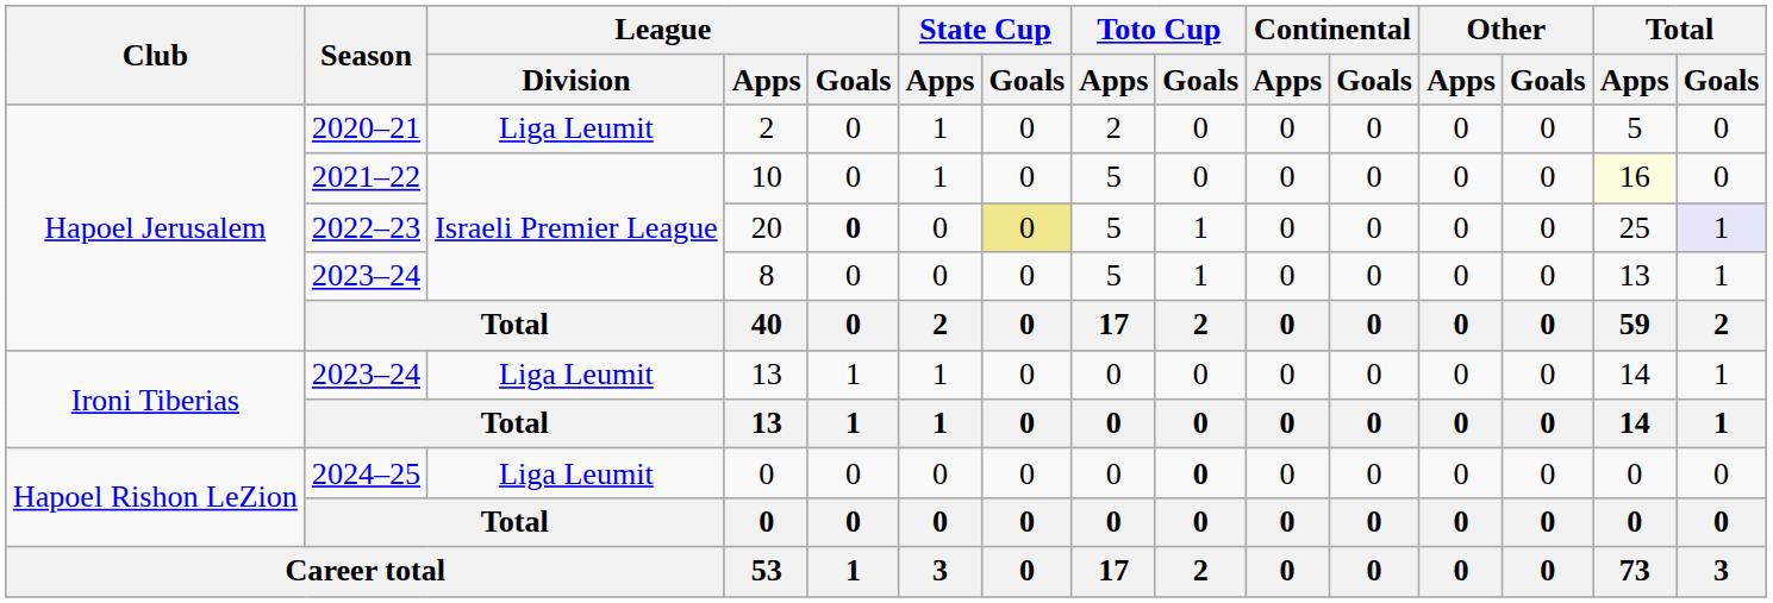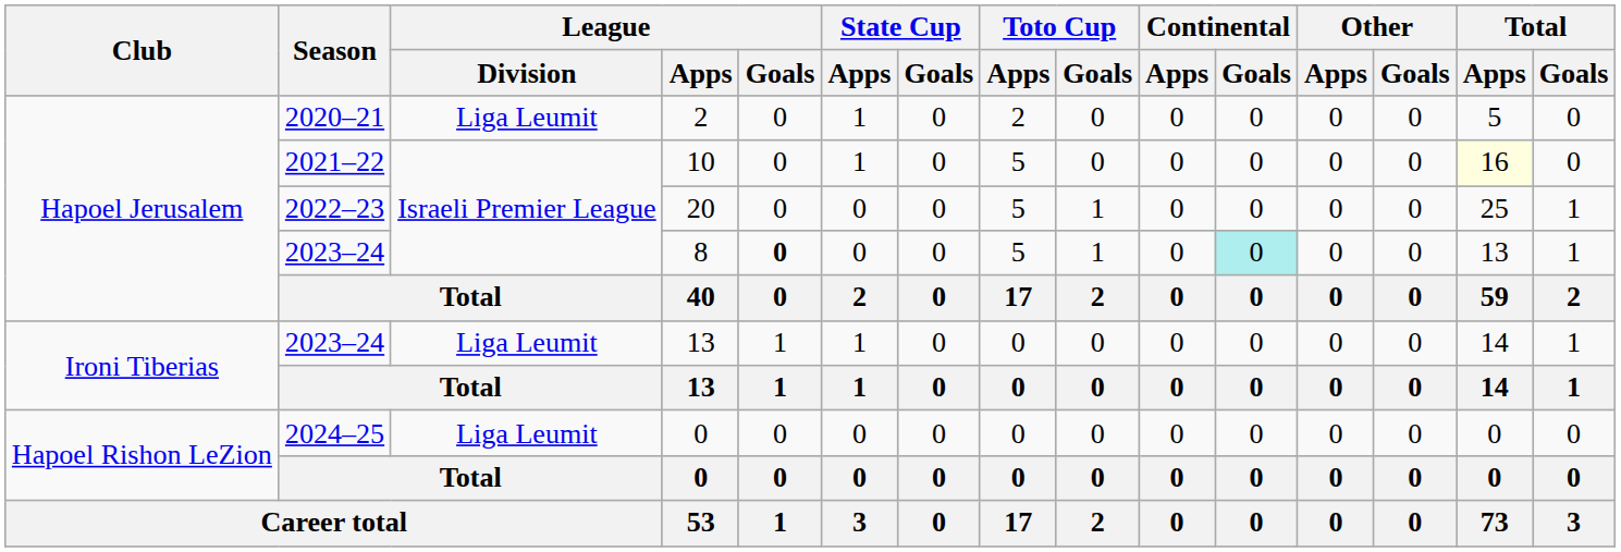20 | League / Goals: bold -> normal
20 | State Cup / Goals: khaki background -> no background
20 | Total / Goals: lavender background -> no background
8 | League / Goals: normal -> bold
8 | Continental / Goals: no background -> paleturquoise background
2024–25 / 0 | Toto Cup / Goals: bold -> normal
